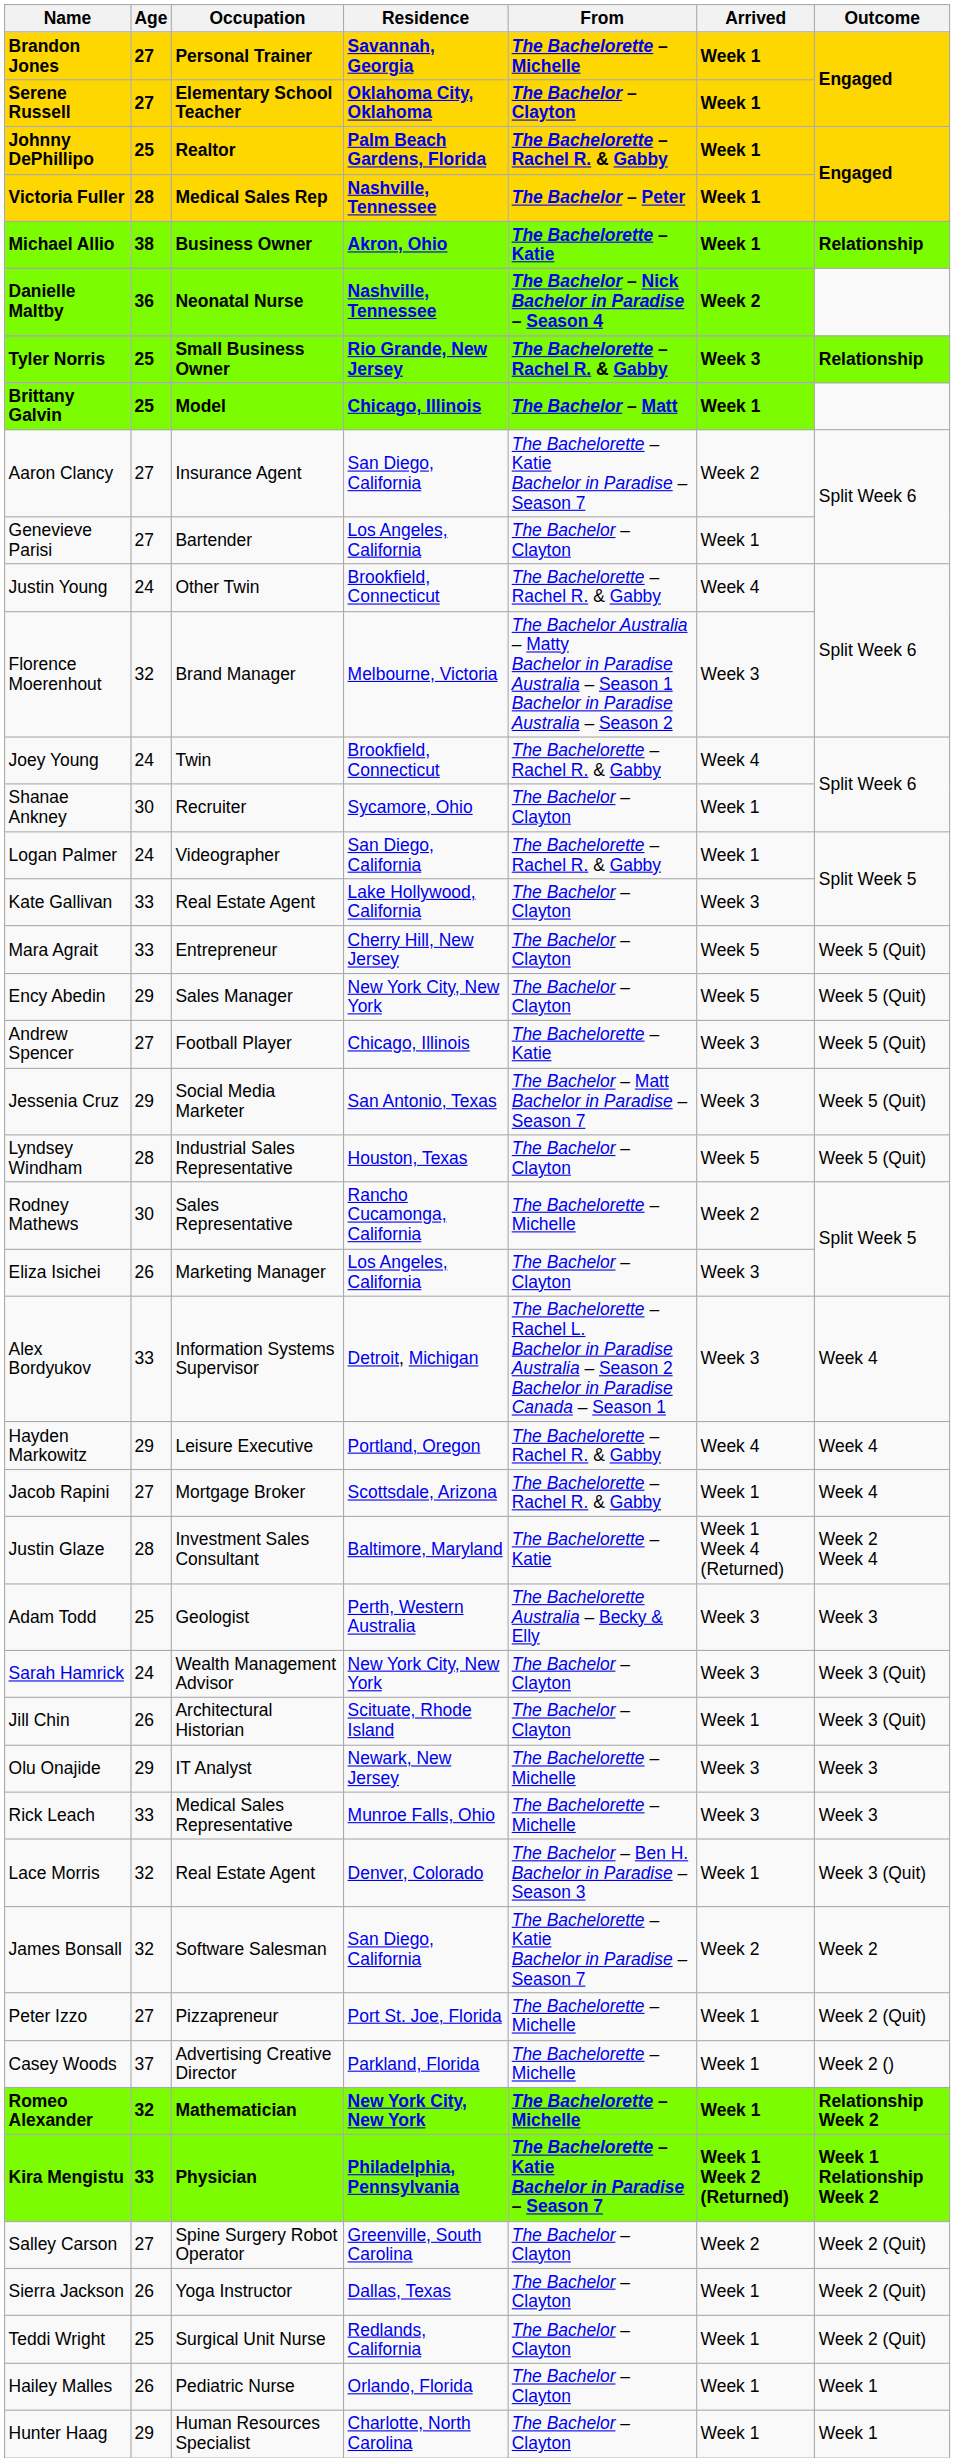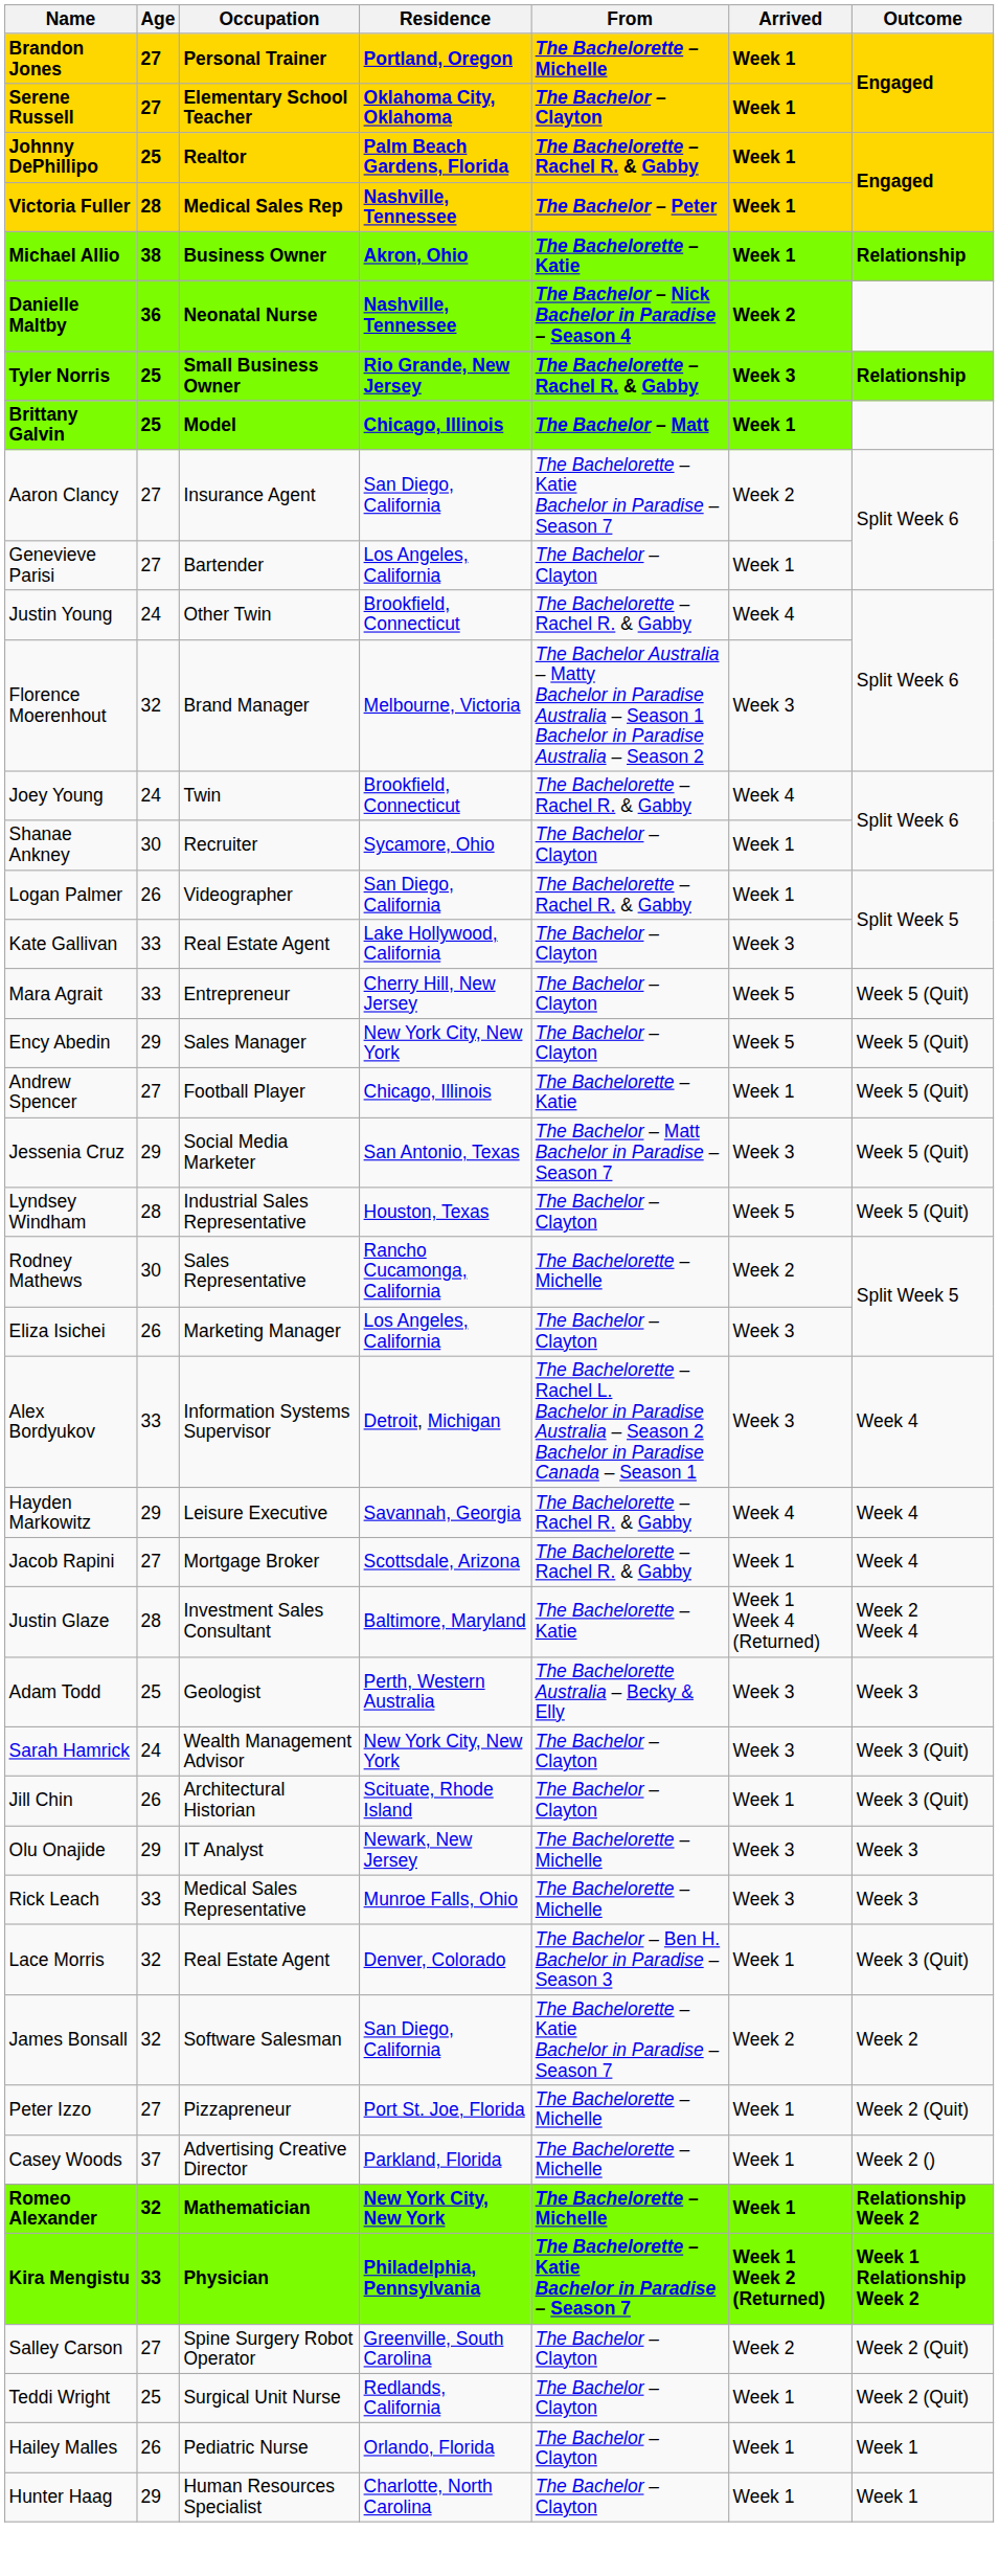Brandon Jones | Residence: Savannah, Georgia -> Portland, Oregon
Logan Palmer | Age: 24 -> 26
Andrew Spencer | Arrived: Week 3 -> Week 1
Hayden Markowitz | Residence: Portland, Oregon -> Savannah, Georgia
- row: Sierra Jackson | 26 | Yoga Instructor | Dallas, Texas | The Bachelor – Clayton | Week 1 | Week 2 (Quit)
